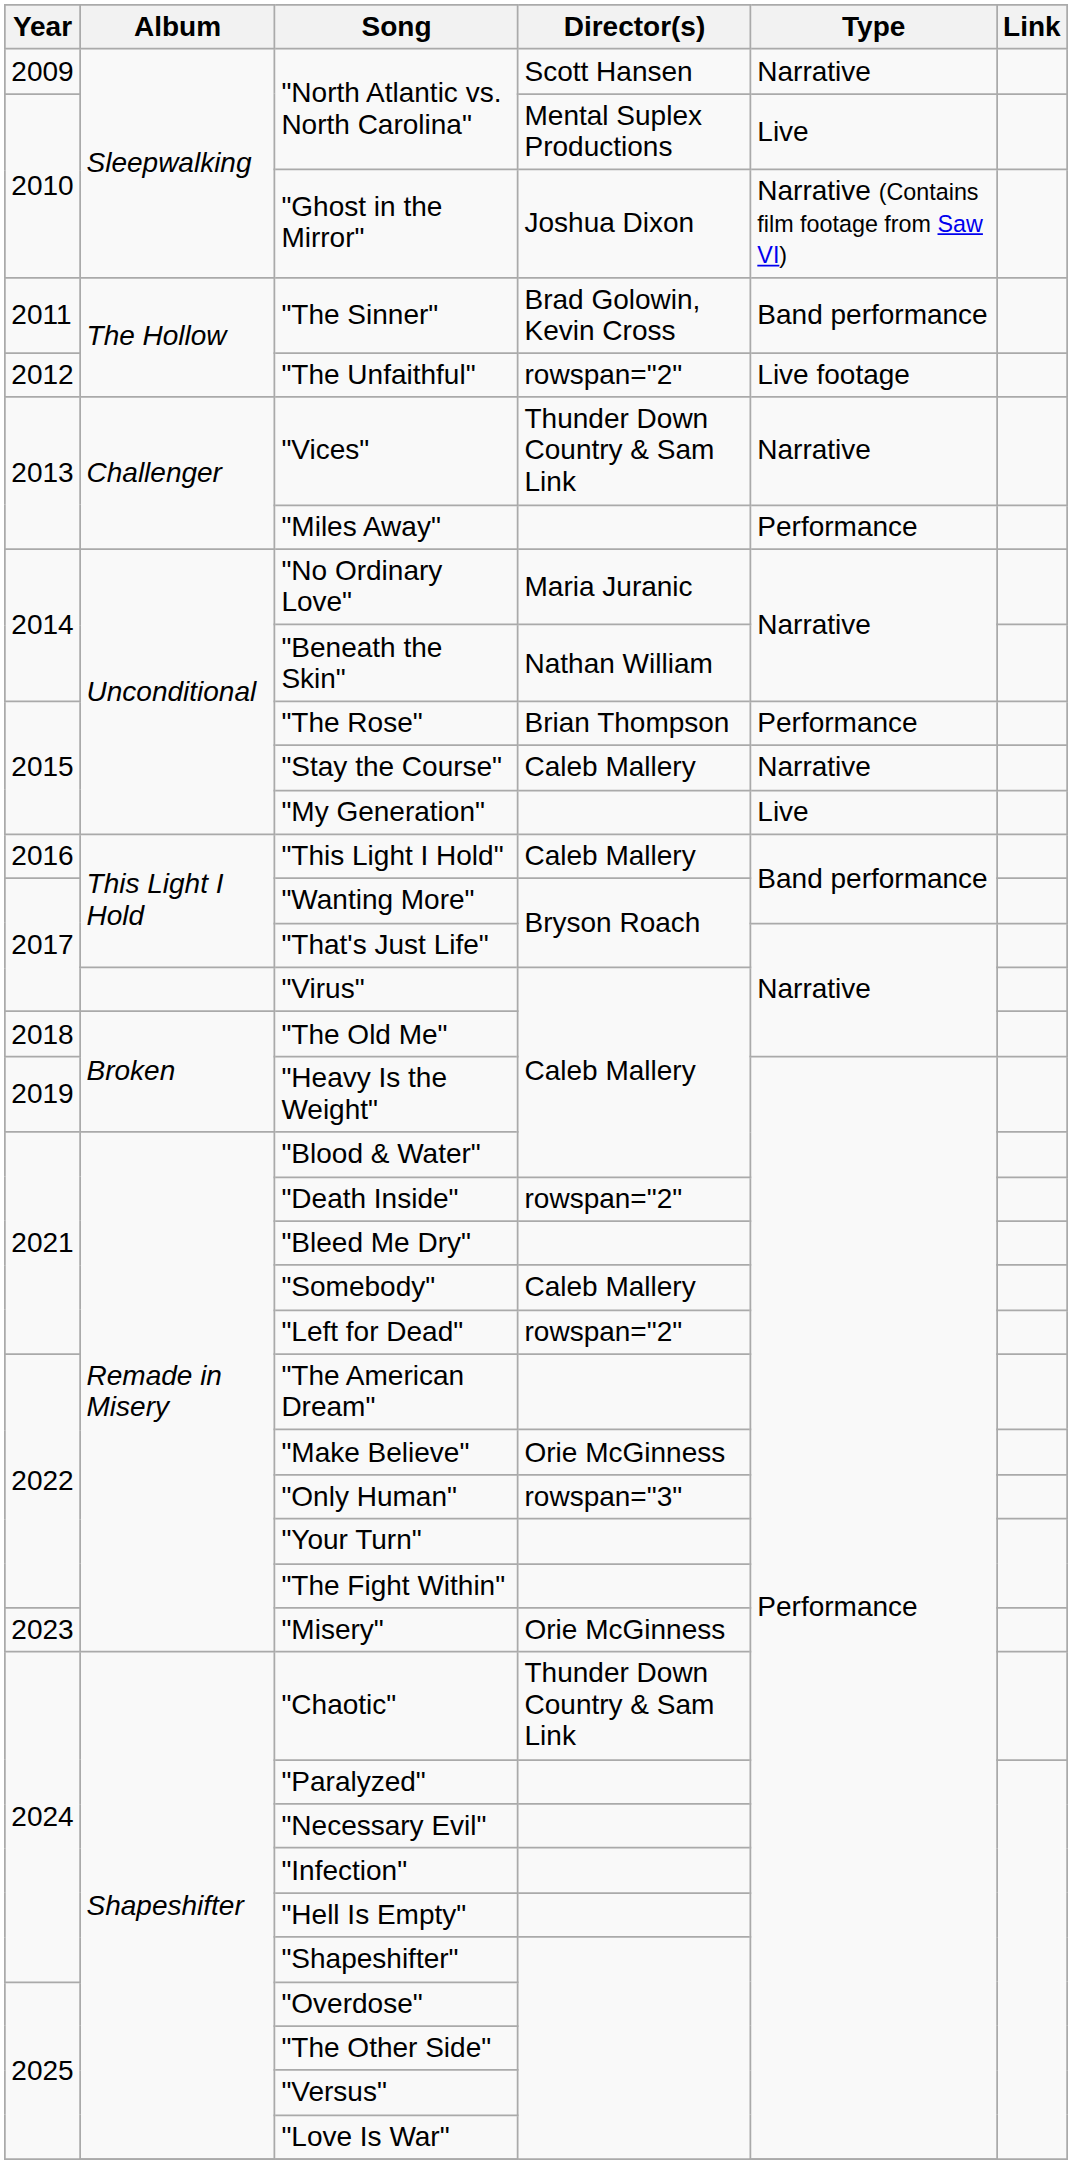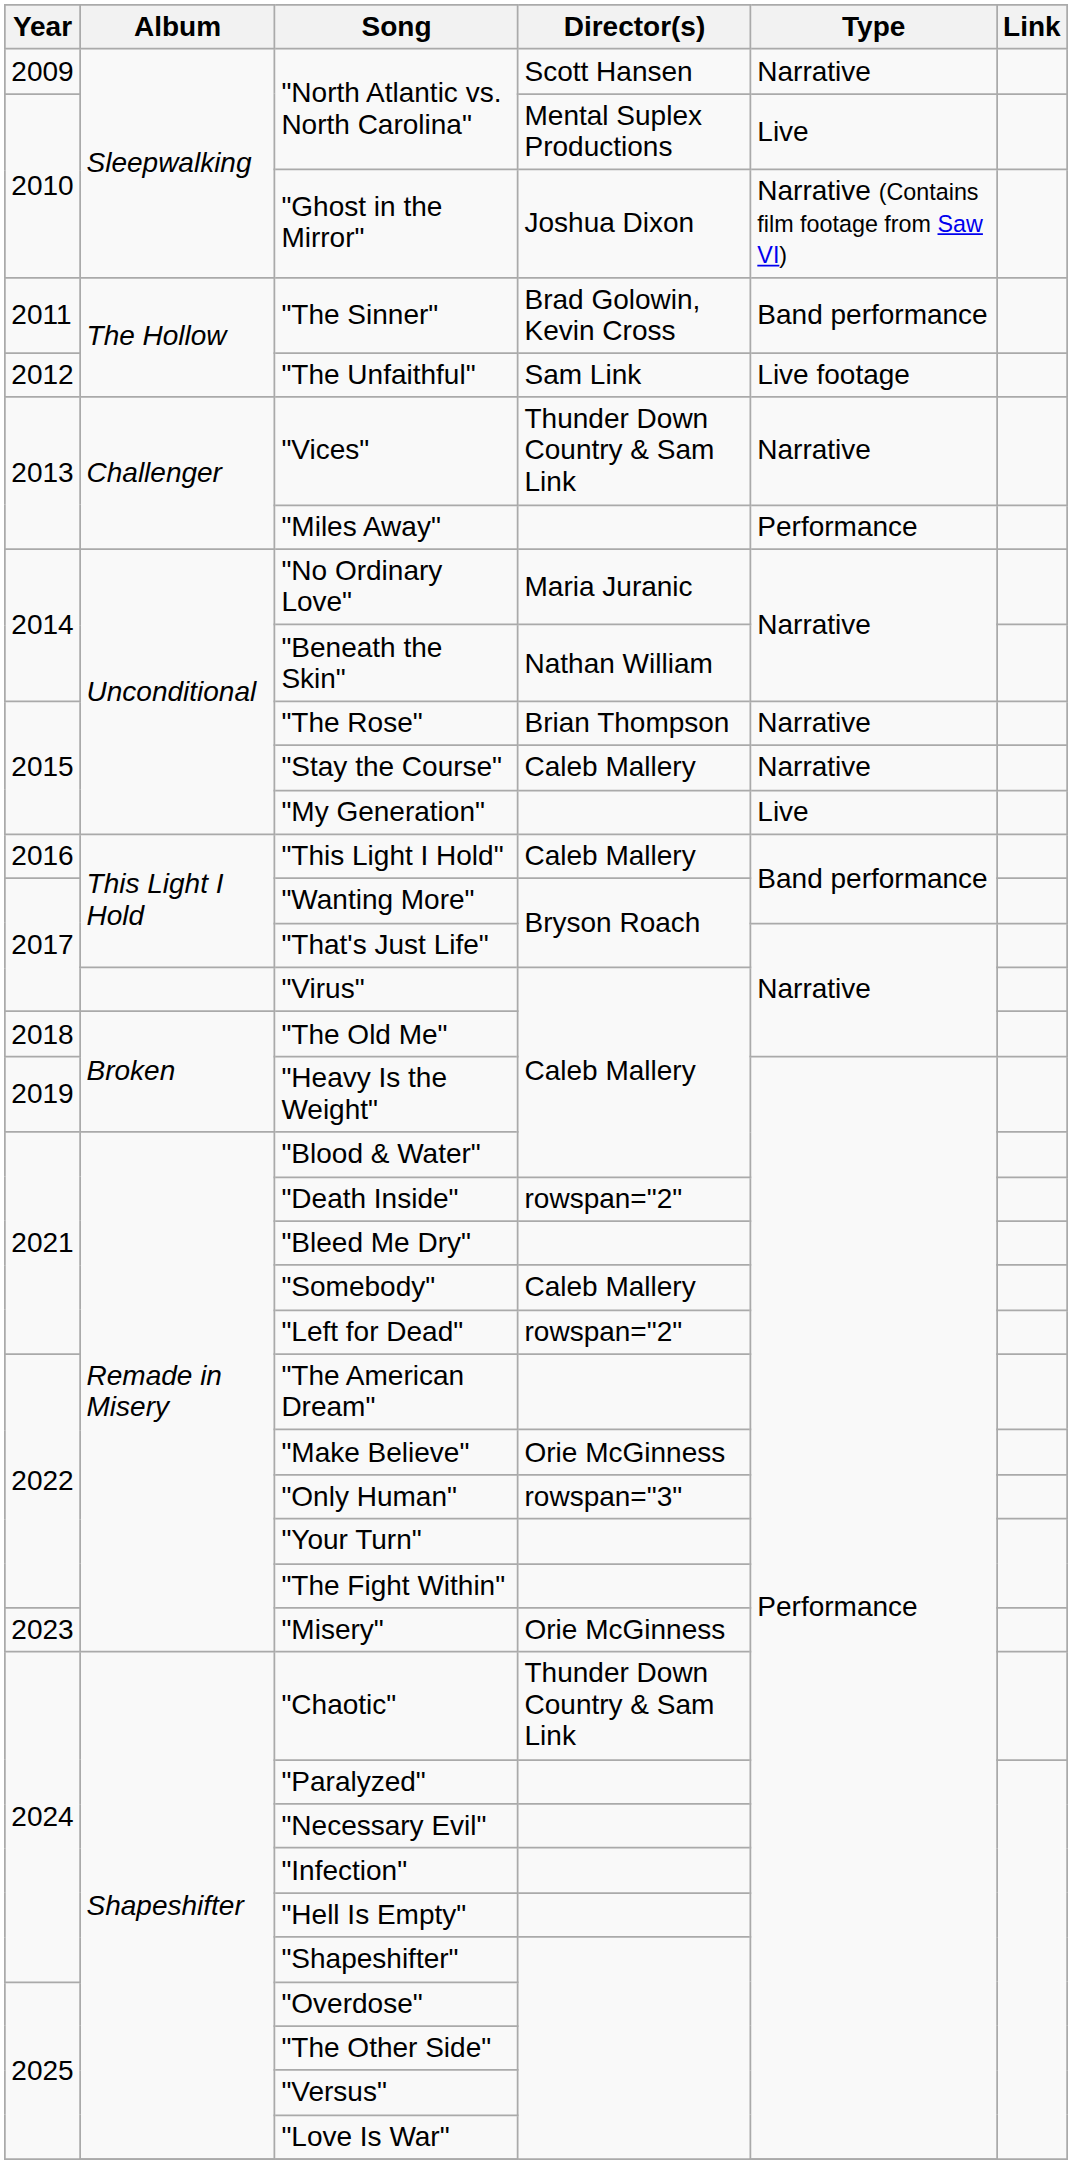"The Unfaithful" | Director(s): rowspan="2" -> Sam Link
"The Rose" | Type: Performance -> Narrative
